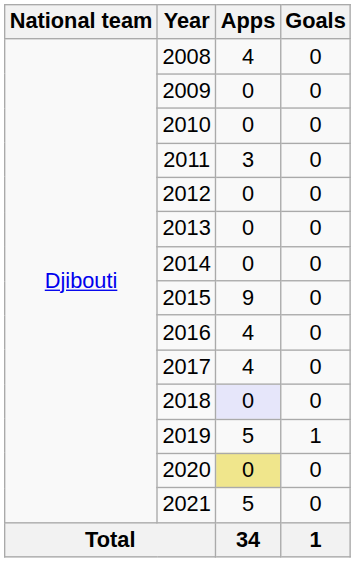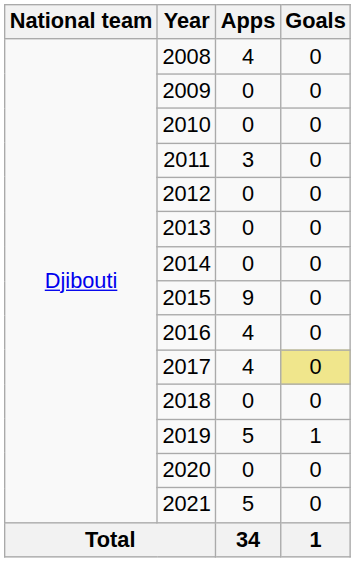2017 | Goals: no background -> khaki background
2018 | Apps: lavender background -> no background
2020 | Apps: khaki background -> no background
